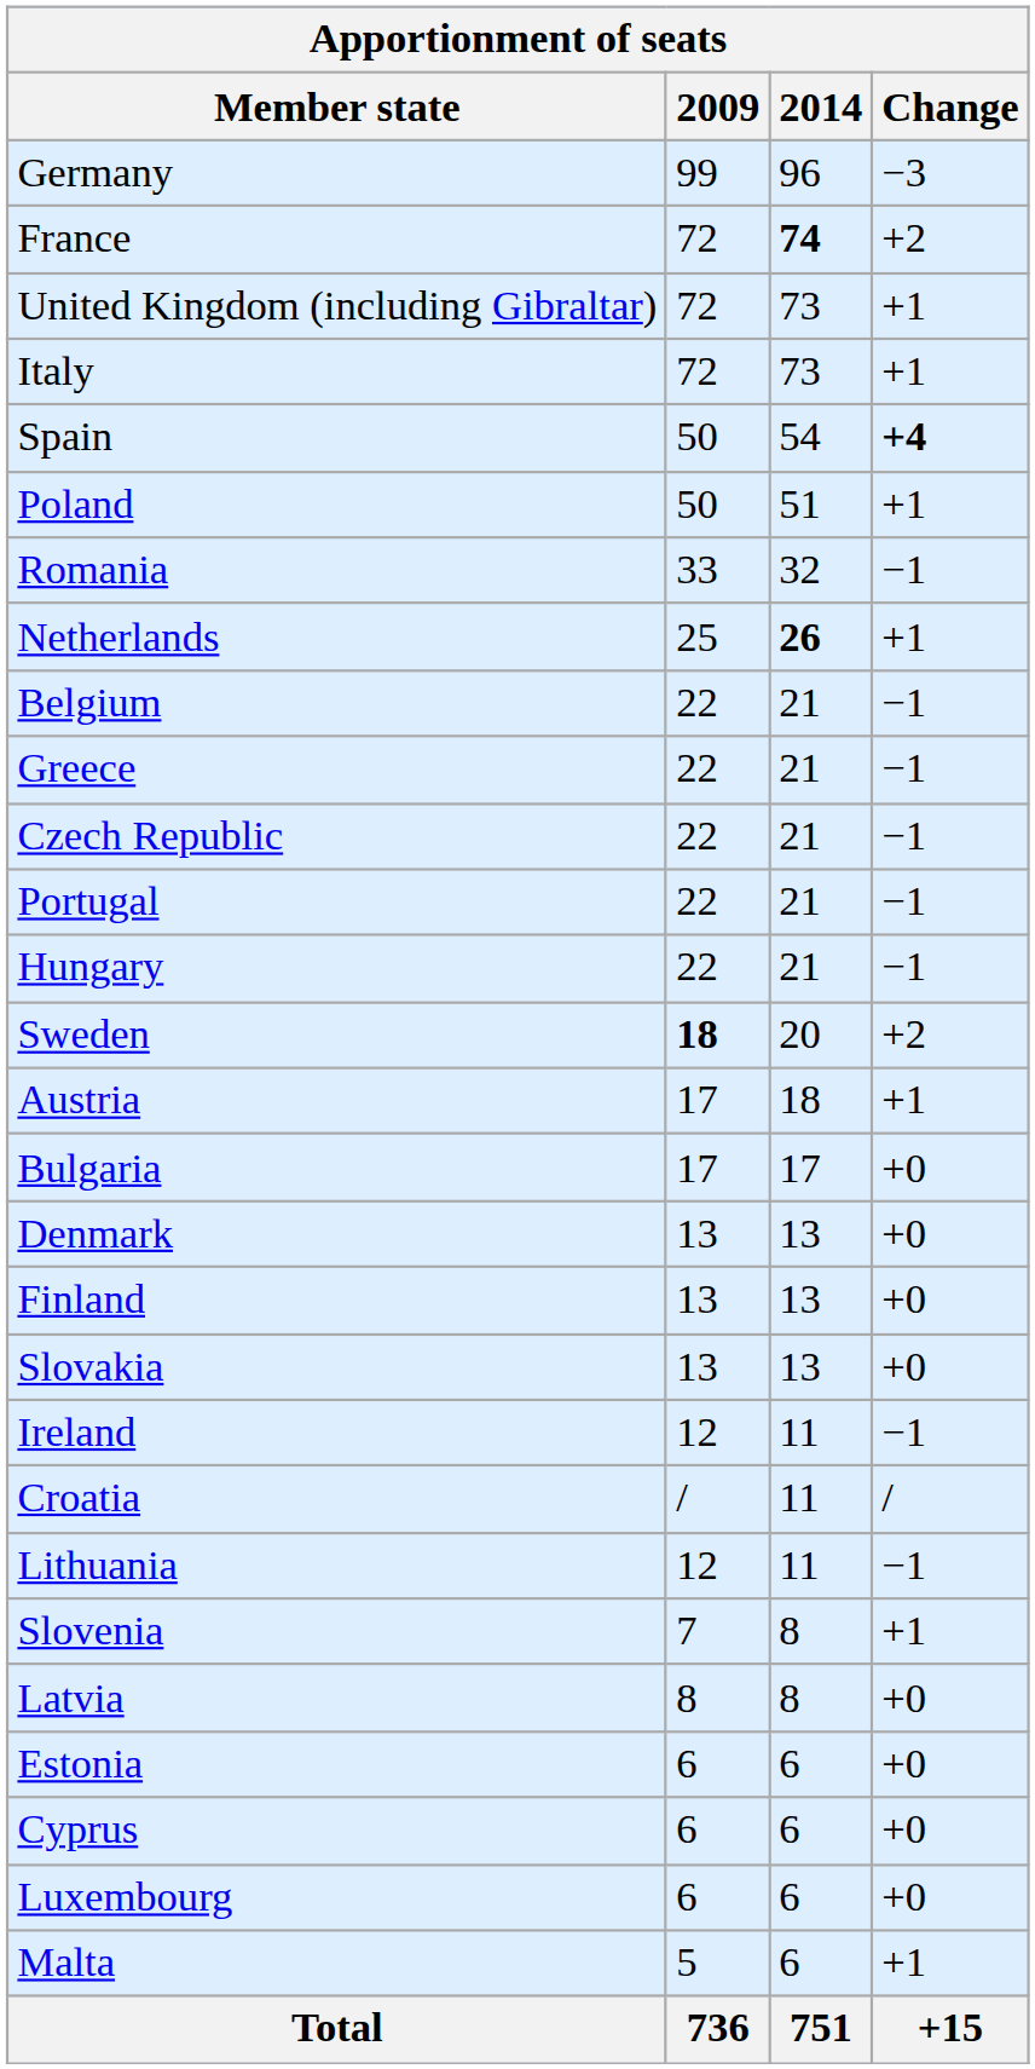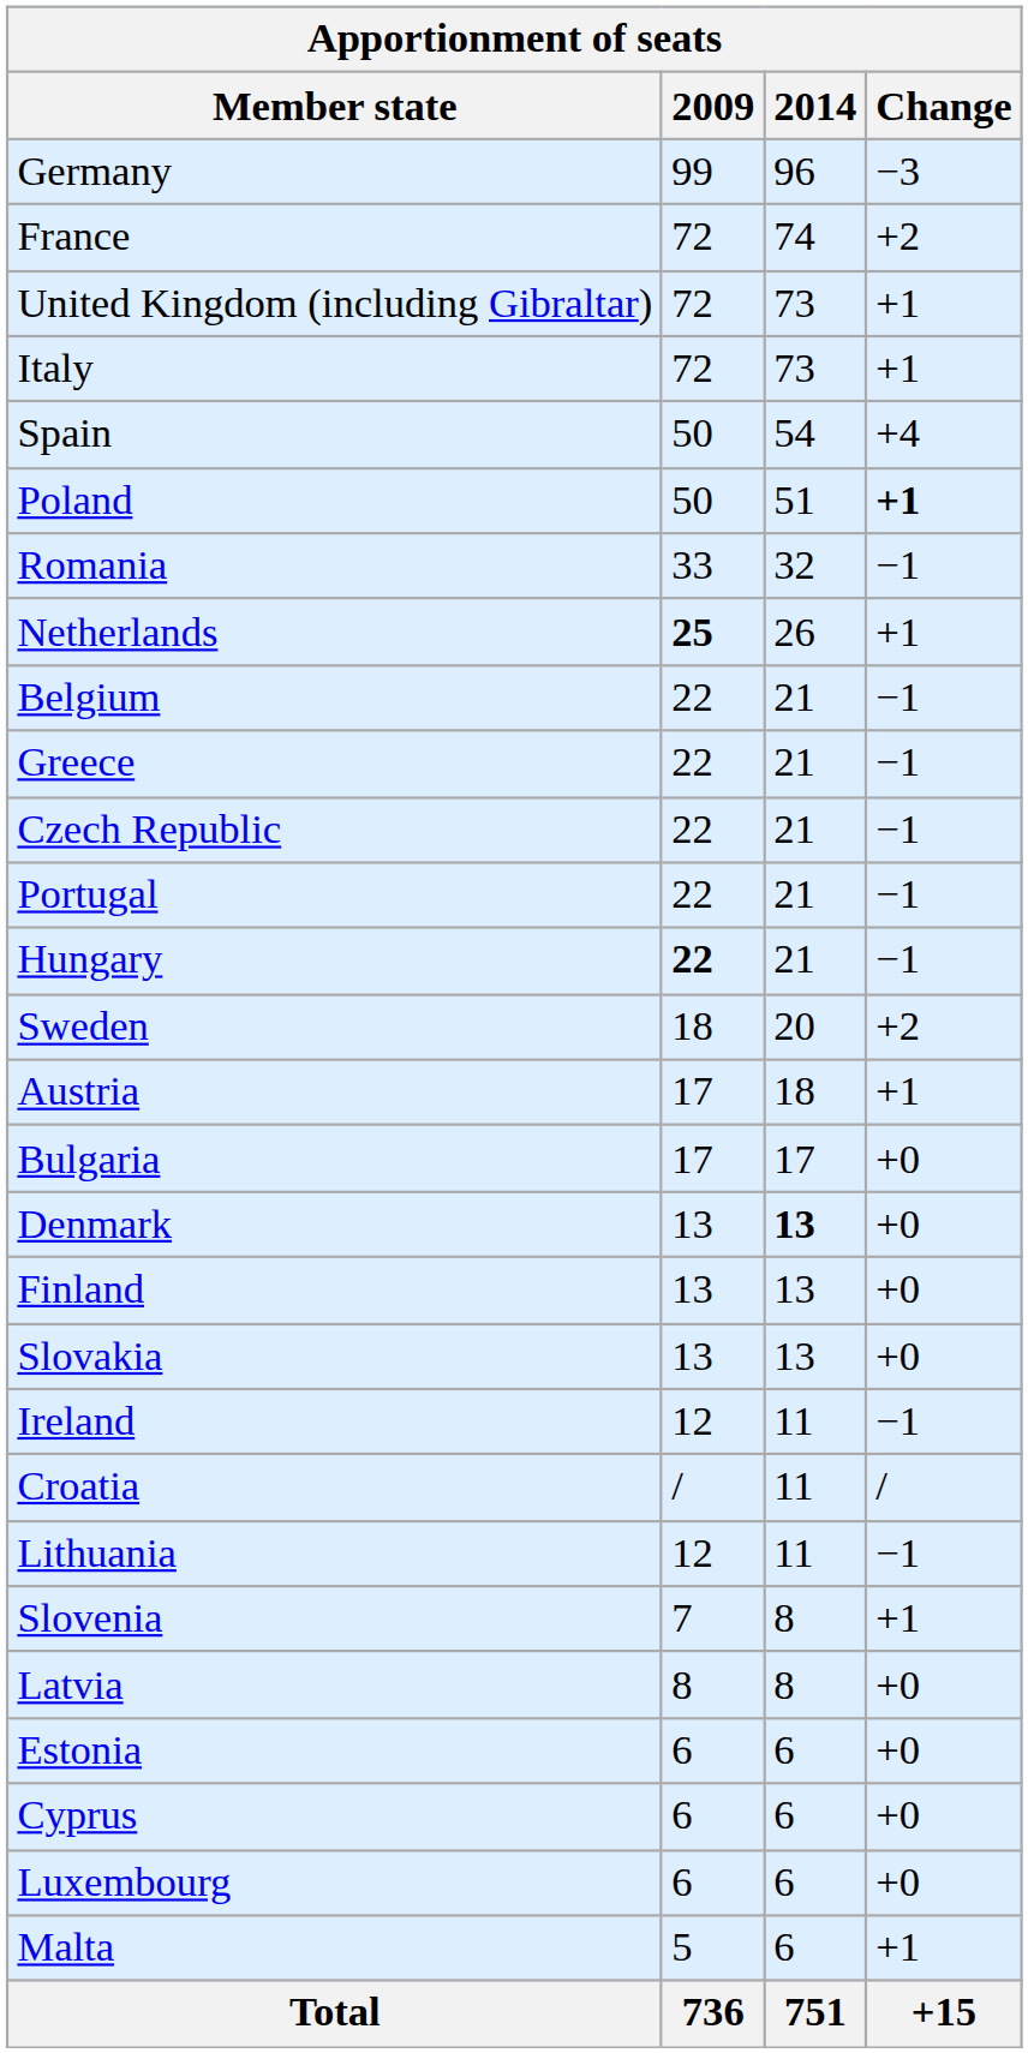France | 2014: bold -> normal
Spain | Change: bold -> normal
Poland | Change: normal -> bold
Netherlands | 2009: normal -> bold
Netherlands | 2014: bold -> normal
Hungary | 2009: normal -> bold
Sweden | 2009: bold -> normal
Denmark | 2014: normal -> bold
